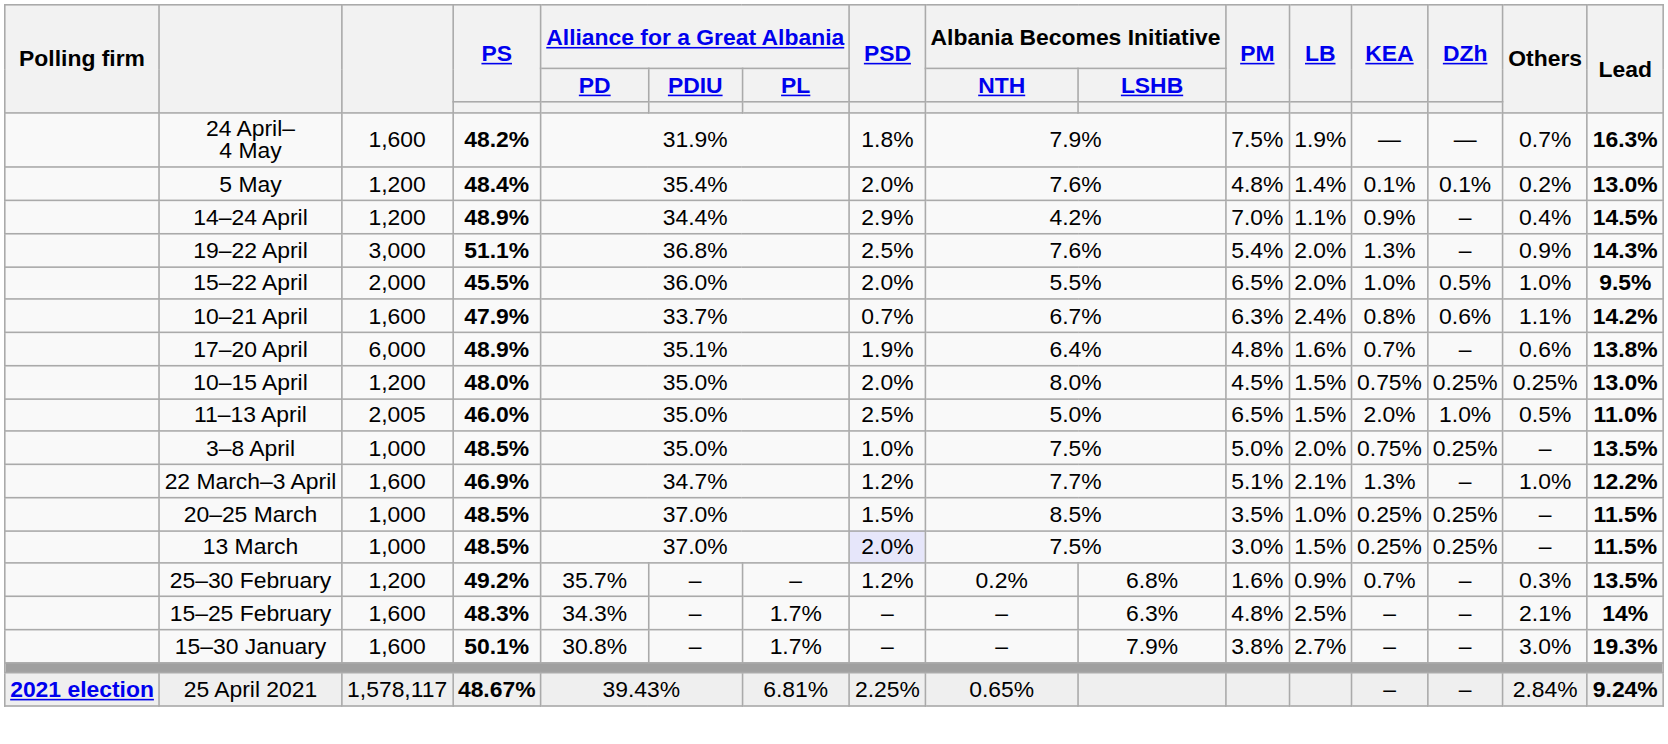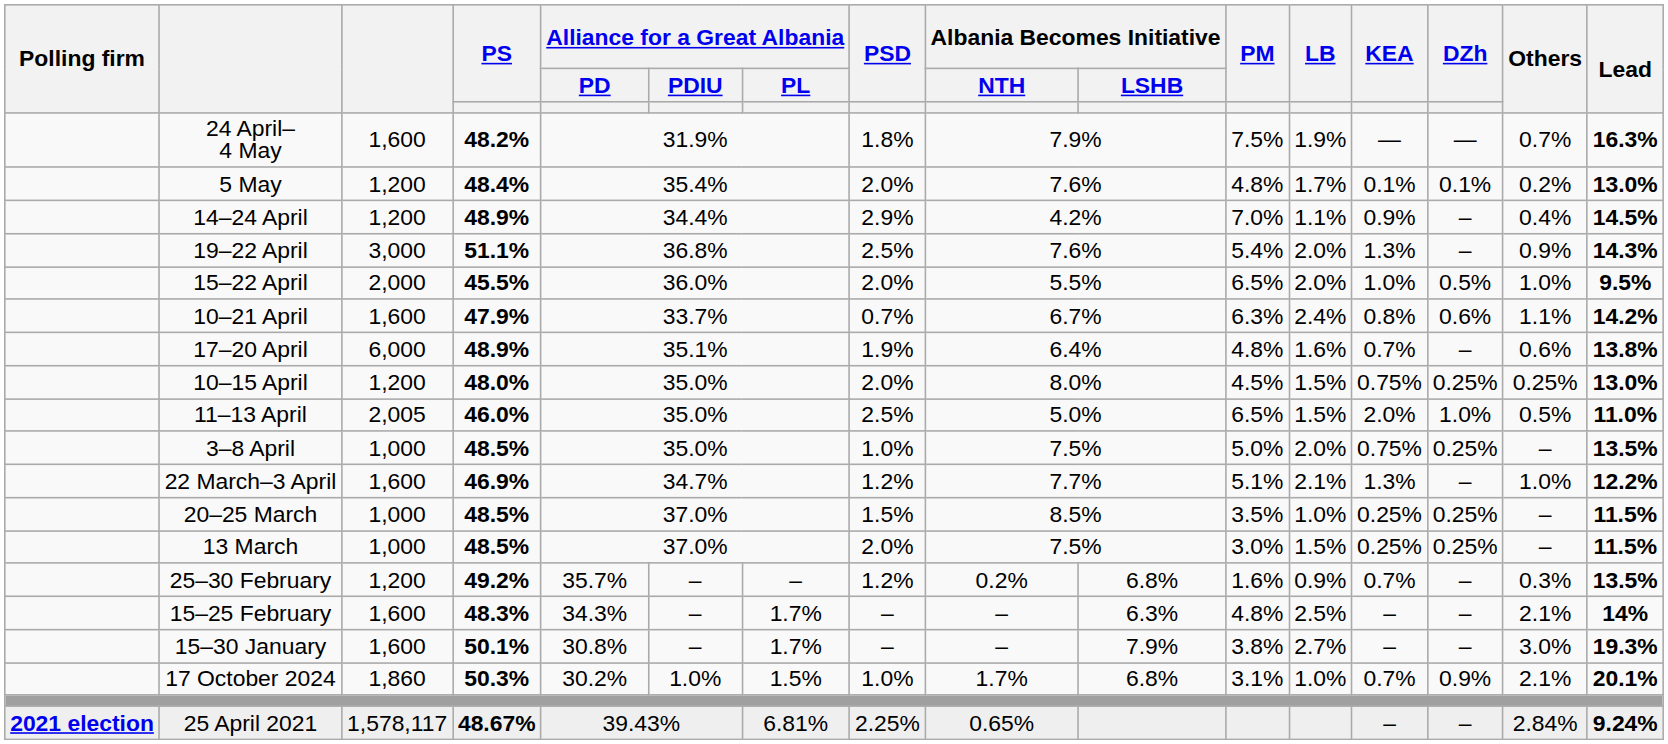5 May | LB: 1.4% -> 1.7%
13 March | PSD: lavender background -> no background
+ row: 17 October 2024 | 1,860 | 50.3% | 30.2% | 1.0% | 1.5% | 1.0% | 1.7% | 6.8% | 3.1% | 1.0% | 0.7% | 0.9% | 2.1% | 20.1%
